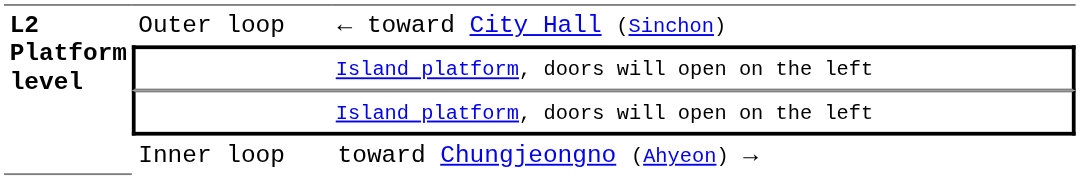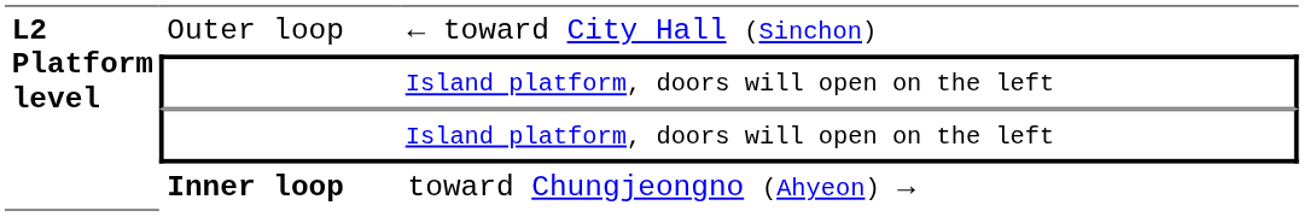Inner loop | column 2: normal -> bold
